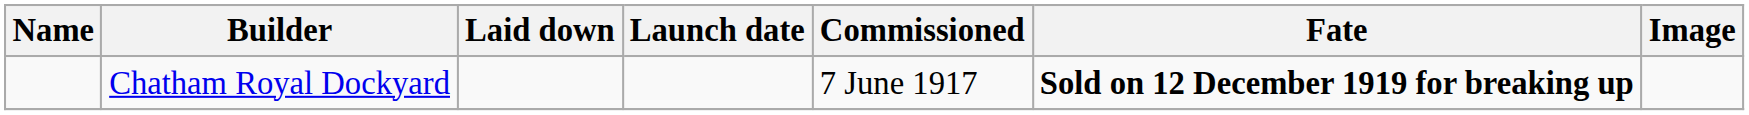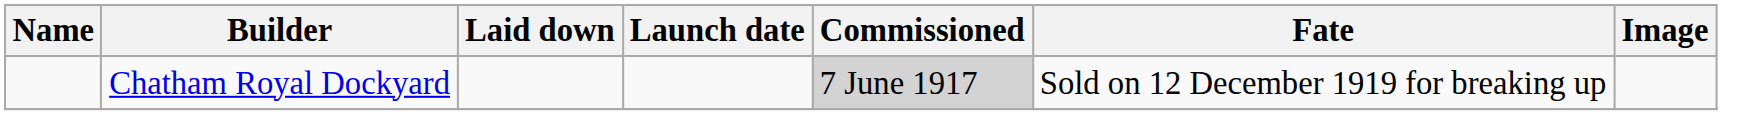Chatham Royal Dockyard | Commissioned: no background -> lightgrey background
Chatham Royal Dockyard | Fate: bold -> normal
